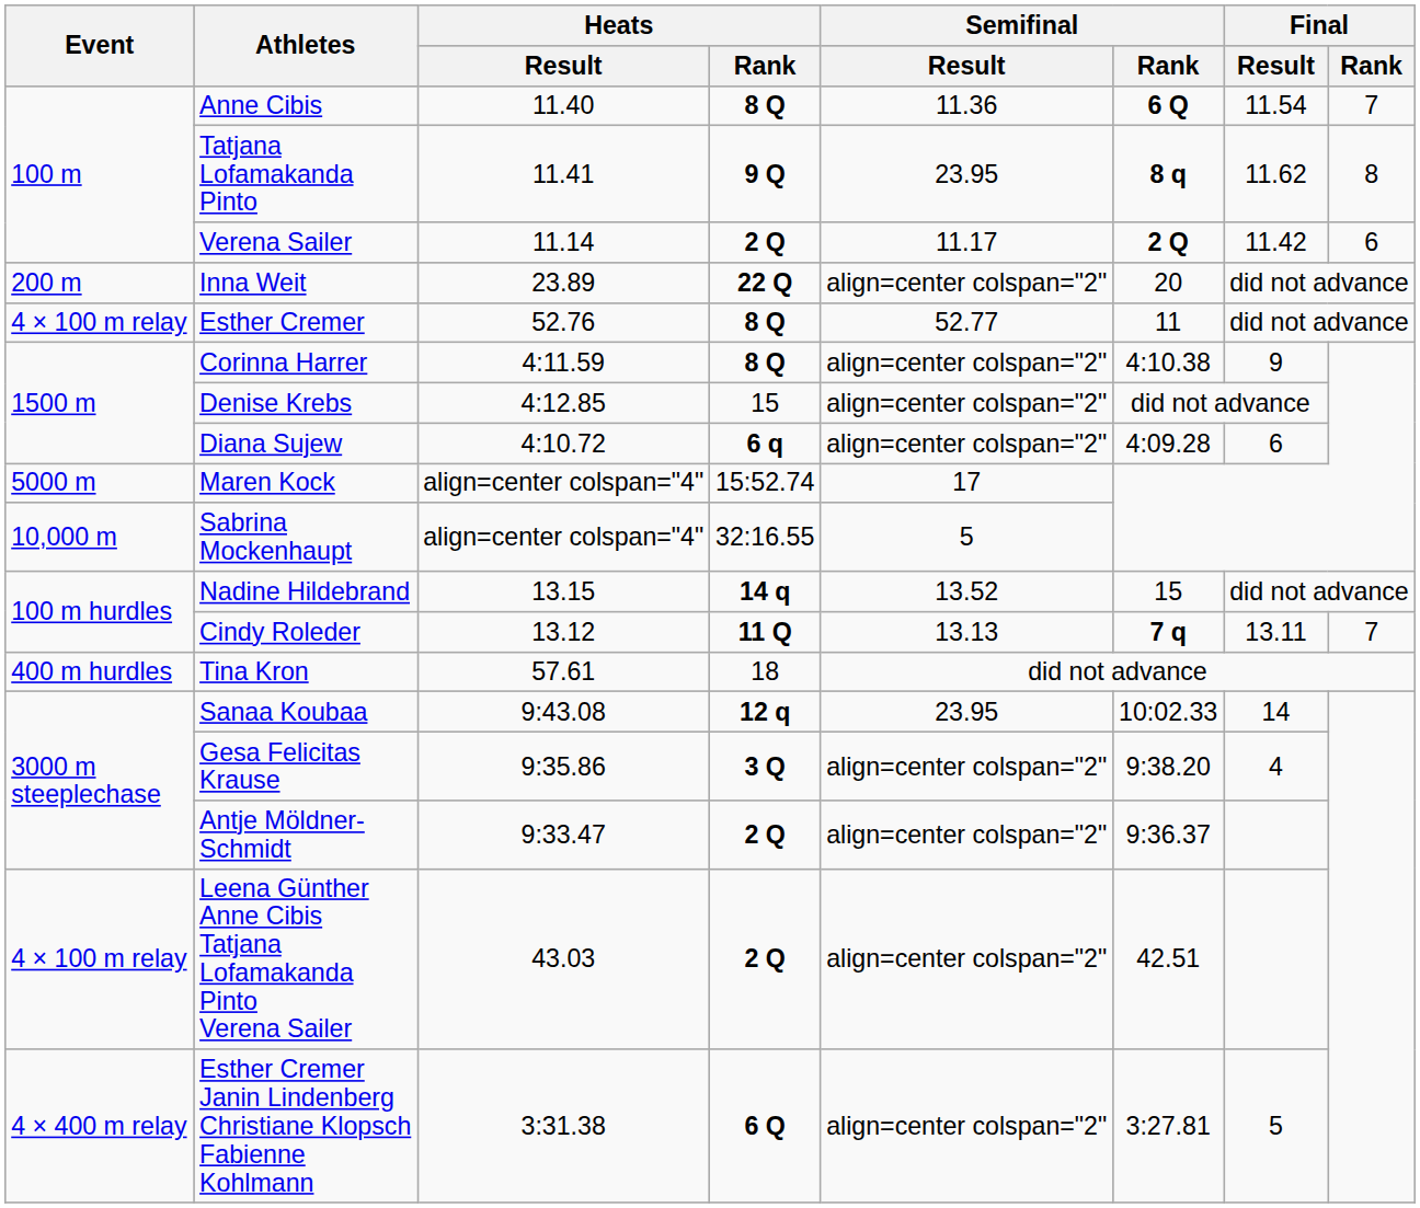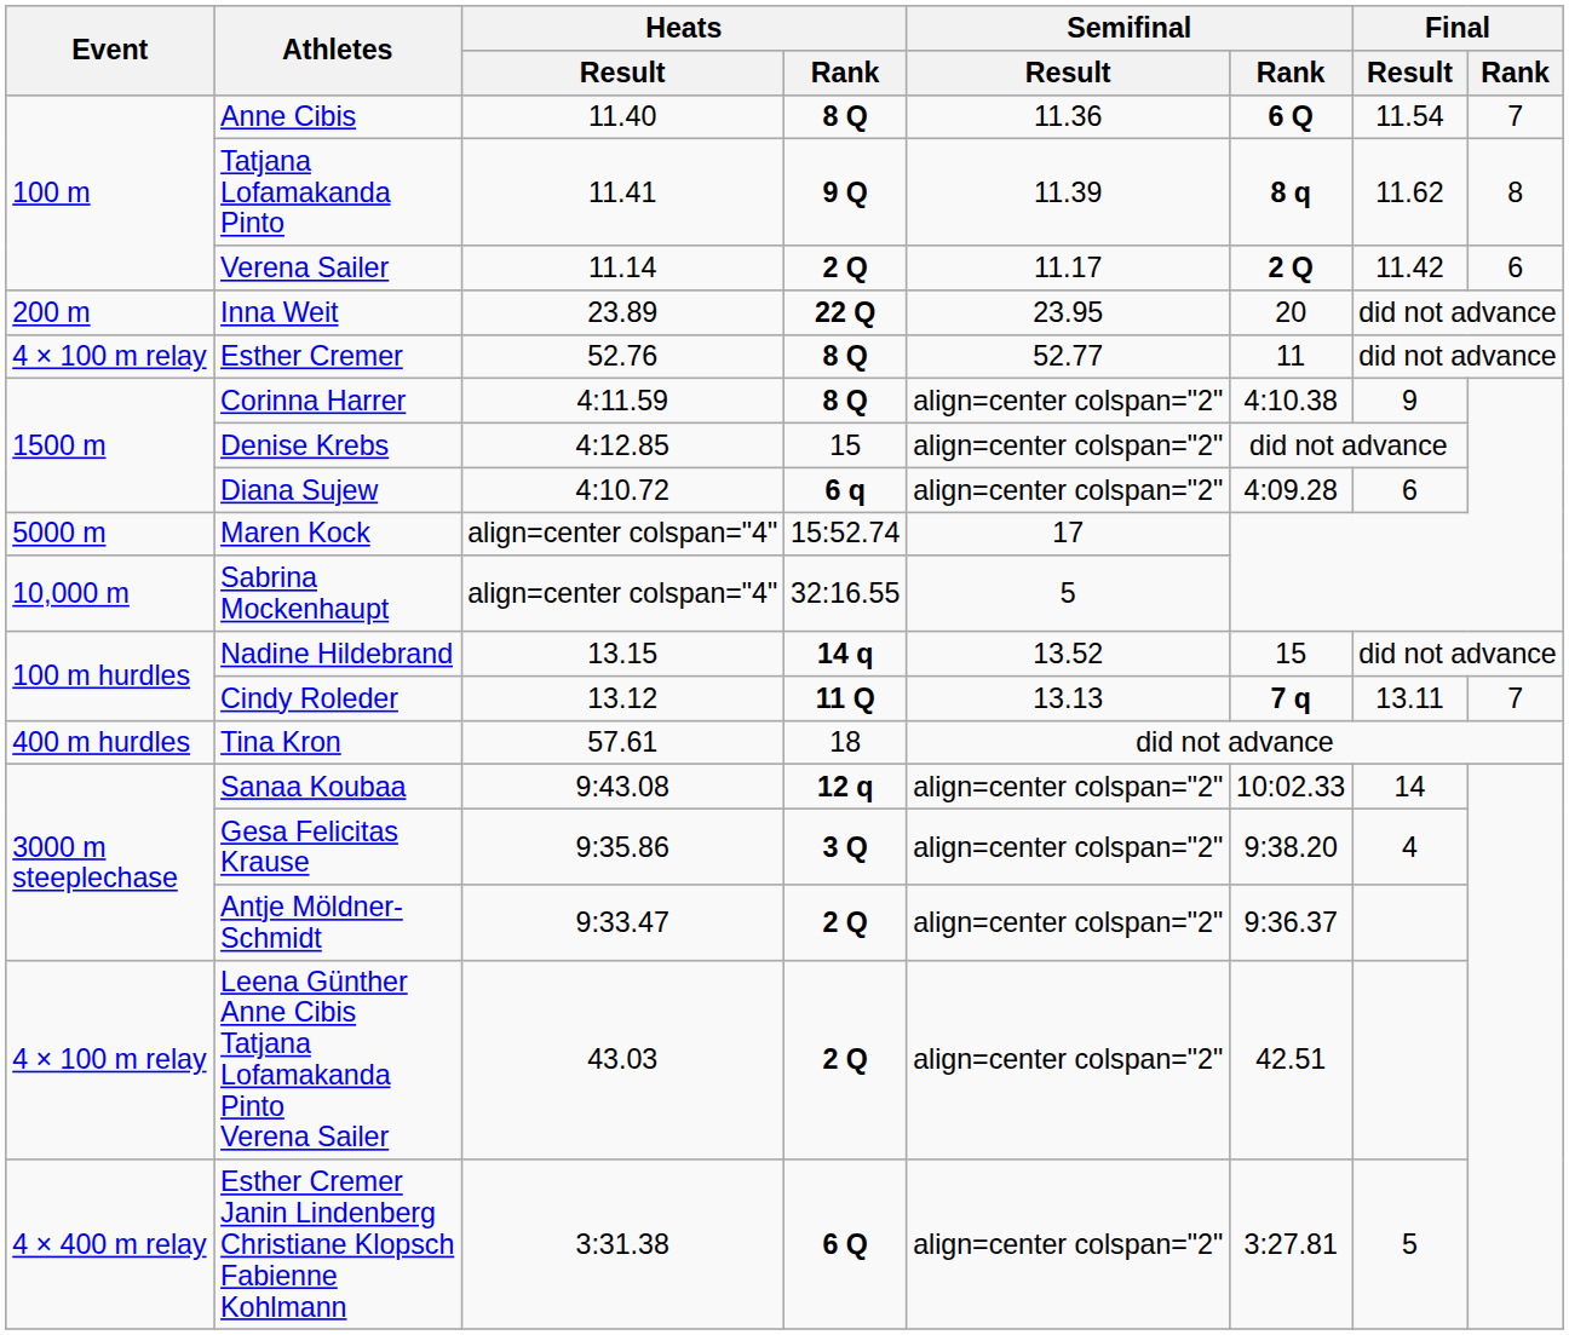Tatjana Lofamakanda Pinto | Semifinal / Result: 23.95 -> 11.39
Inna Weit | Semifinal / Result: align=center colspan="2" -> 23.95
Sanaa Koubaa | Semifinal / Result: 23.95 -> align=center colspan="2"
